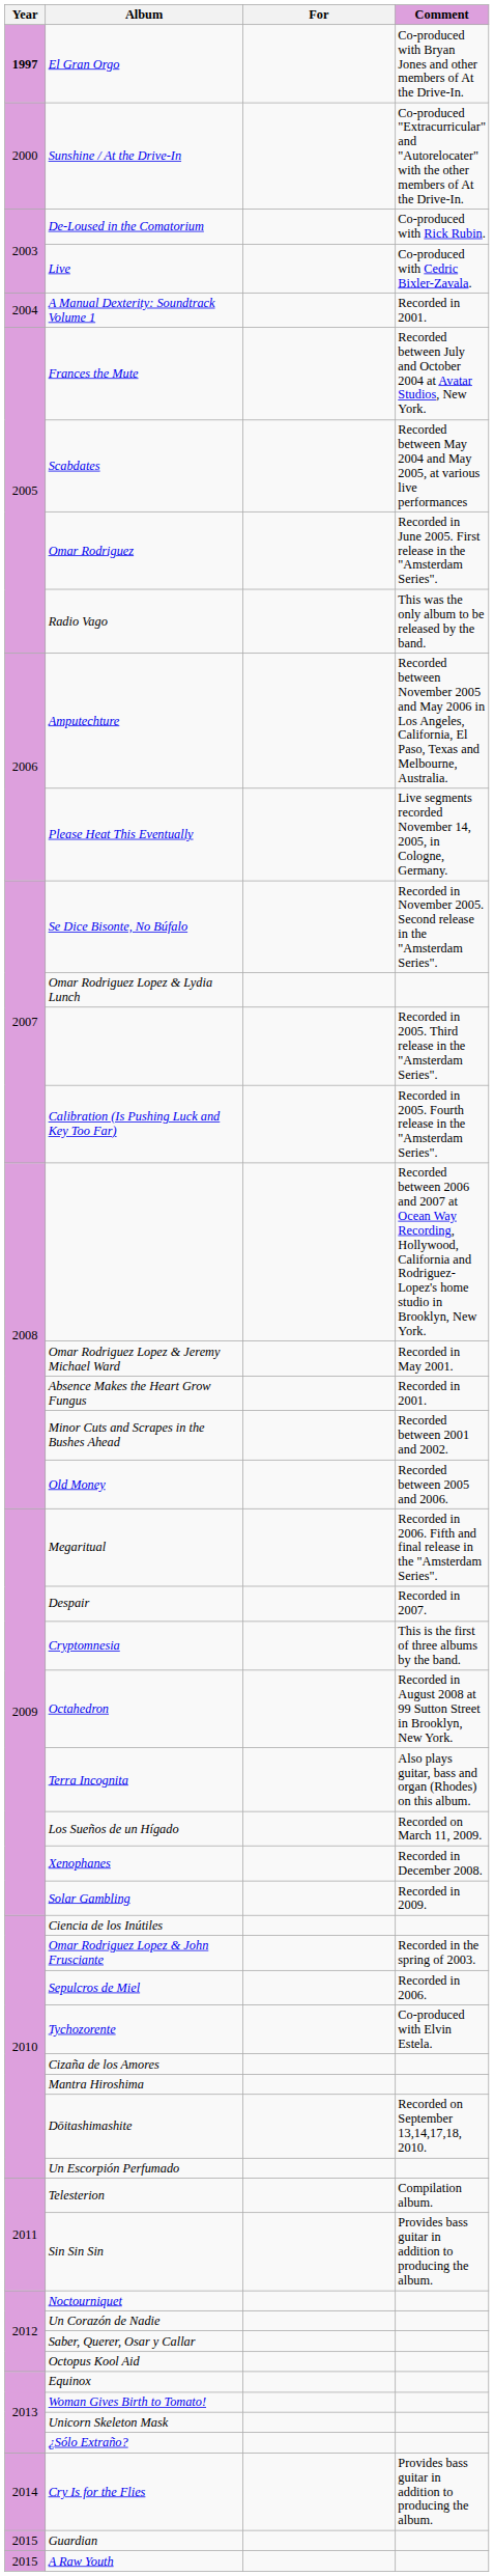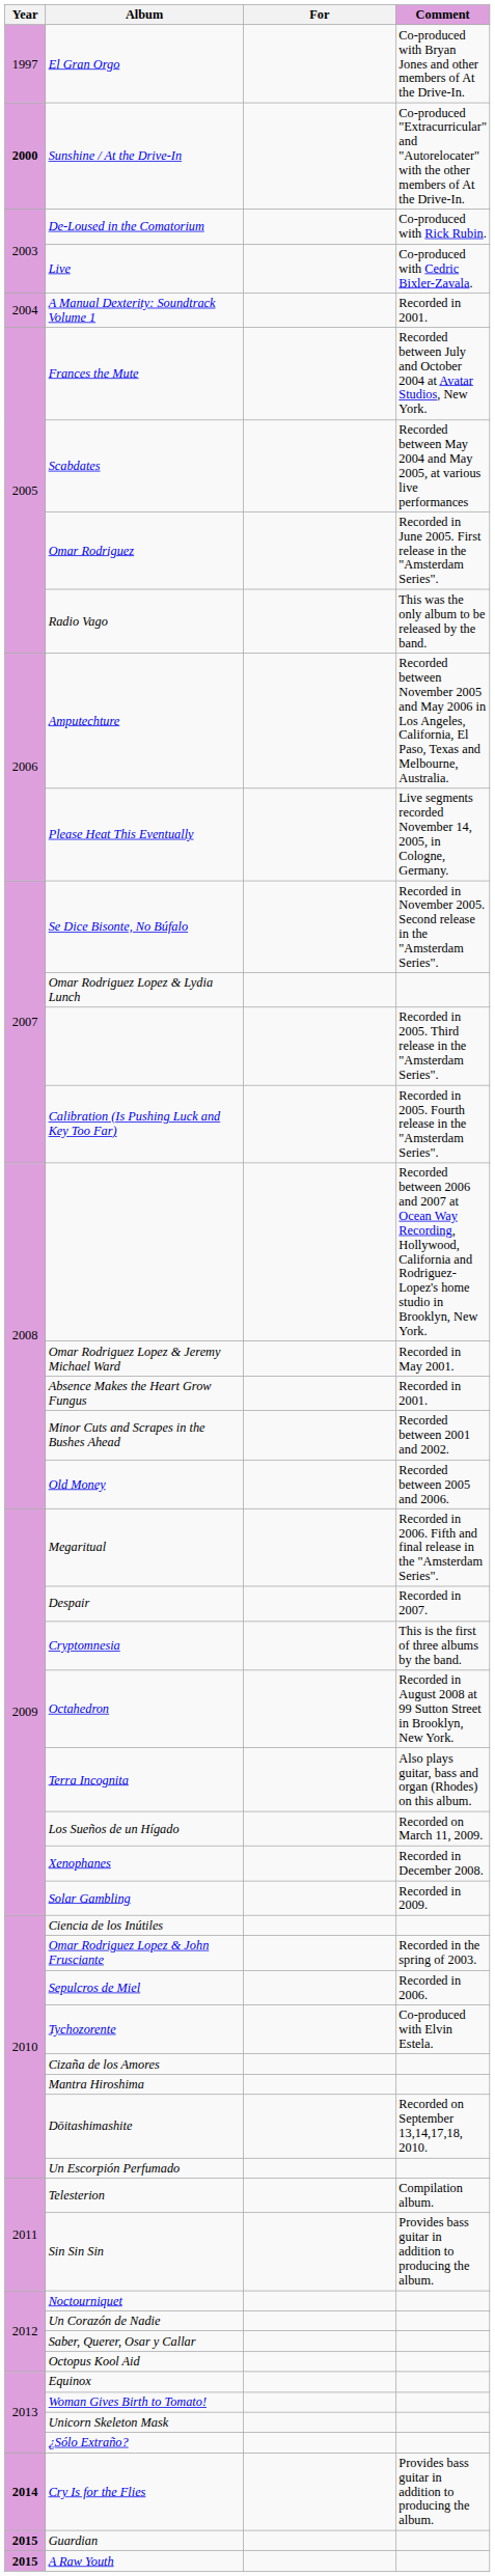El Gran Orgo | Year: bold -> normal
Sunshine / At the Drive-In | Year: normal -> bold
Cry Is for the Flies | Year: normal -> bold
Guardian | Year: normal -> bold
A Raw Youth | Year: normal -> bold
